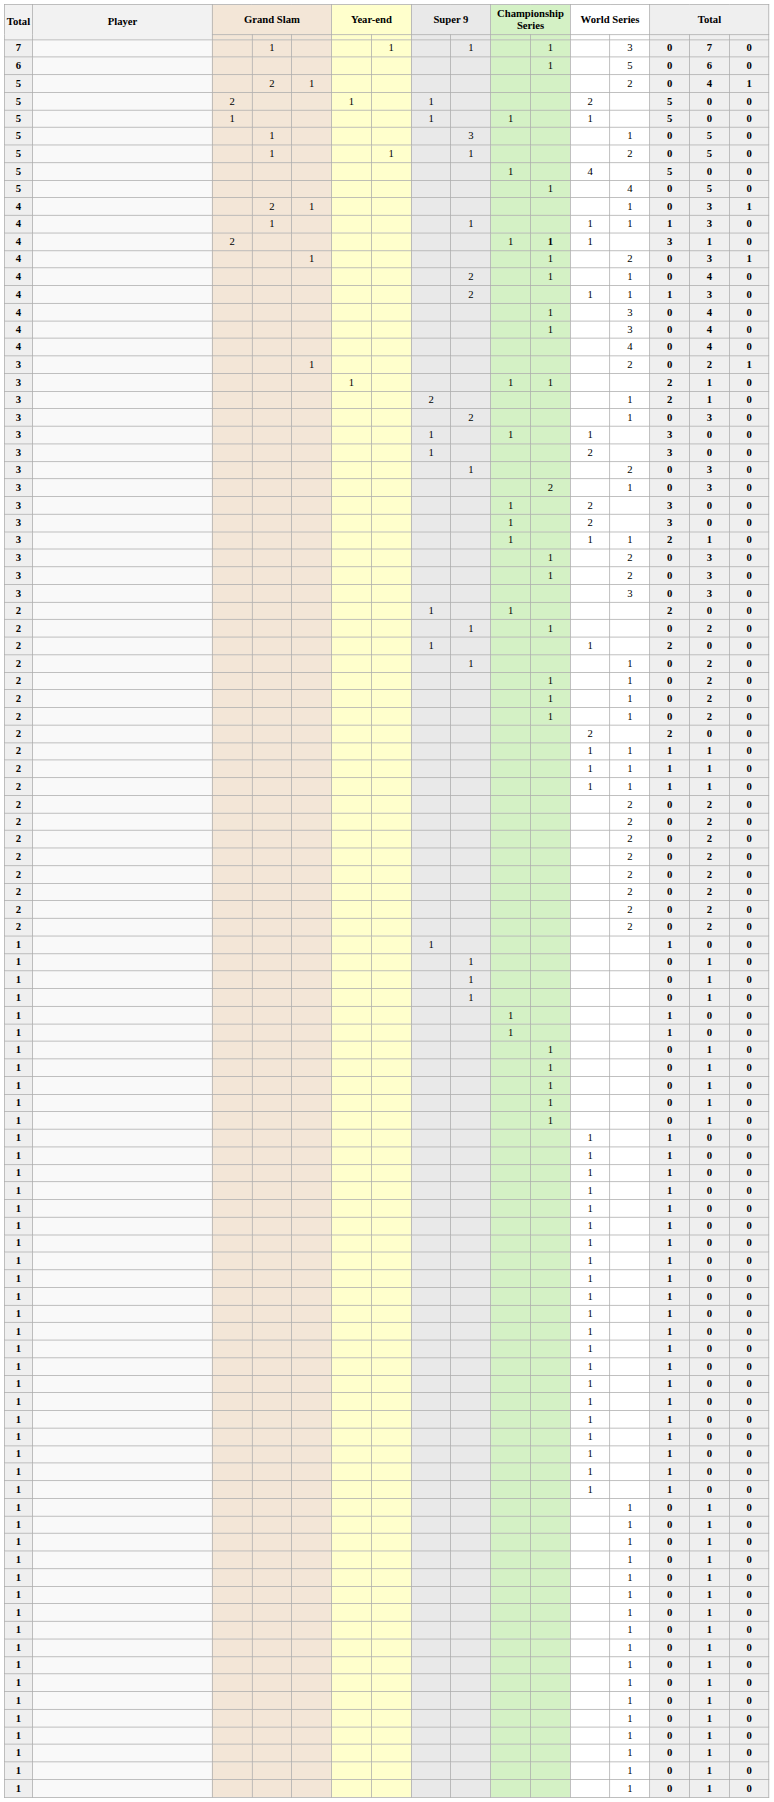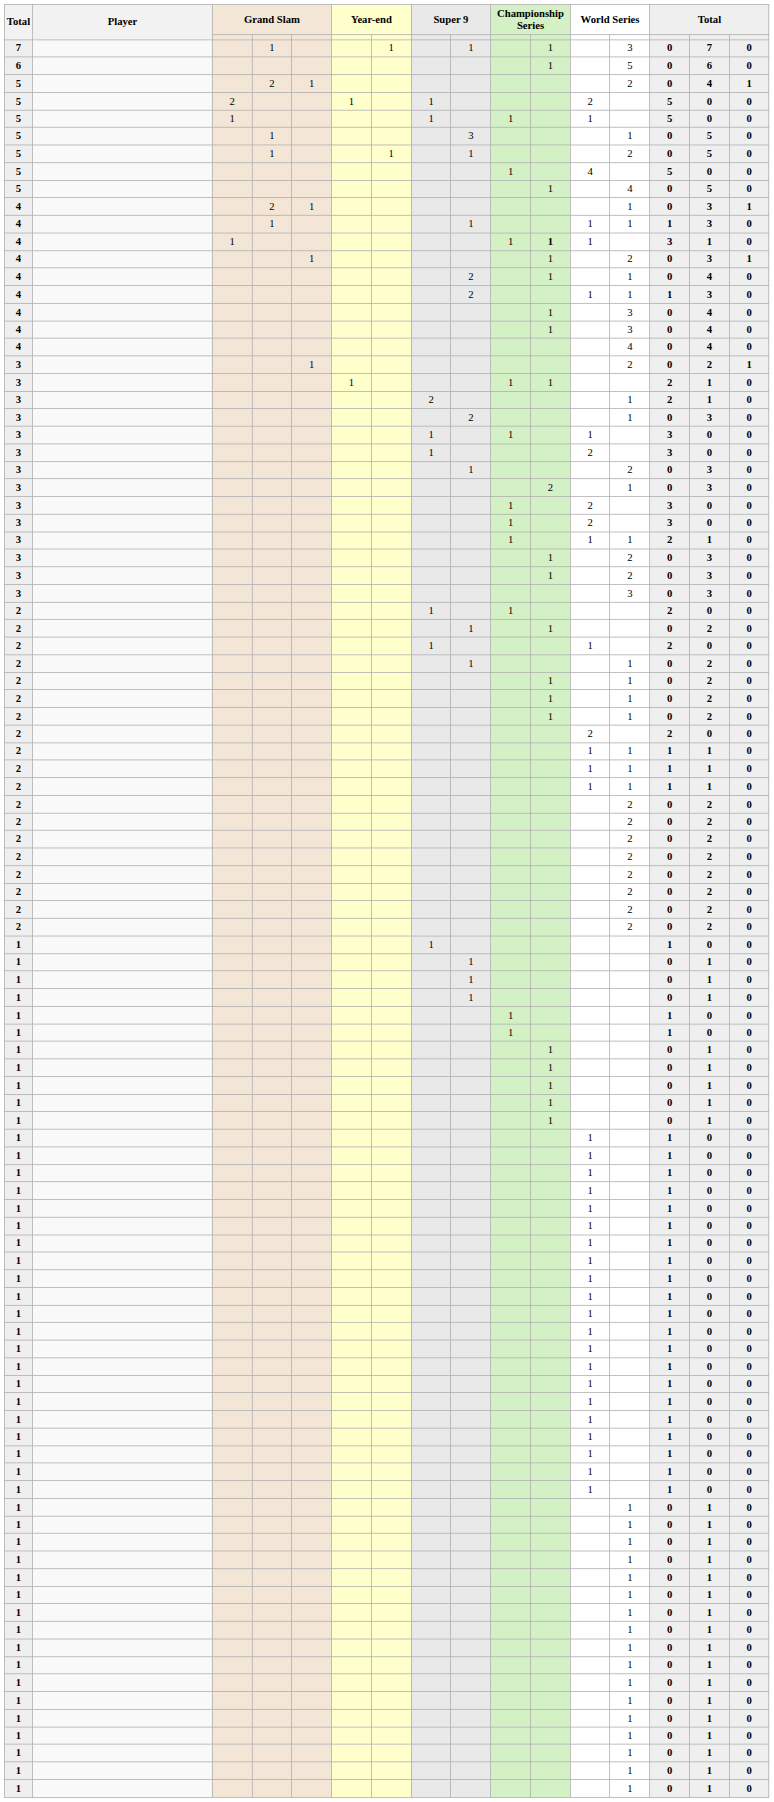row 14 | column 3: 2 -> 1
